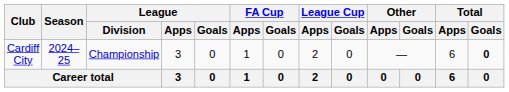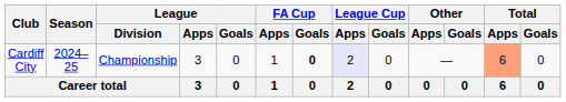Cardiff City | FA Cup / Goals: normal -> bold
Cardiff City | League Cup / Apps: no background -> lavender background
Cardiff City | Total / Apps: no background -> lightsalmon background
Cardiff City | Total / Goals: bold -> normal
